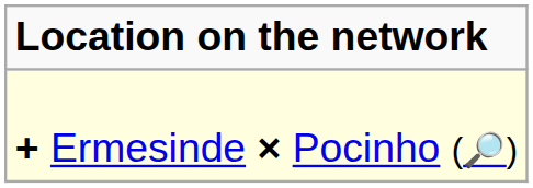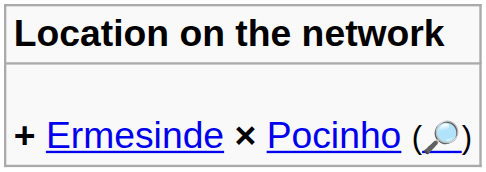row 2 | column 1: lightyellow background -> no background
